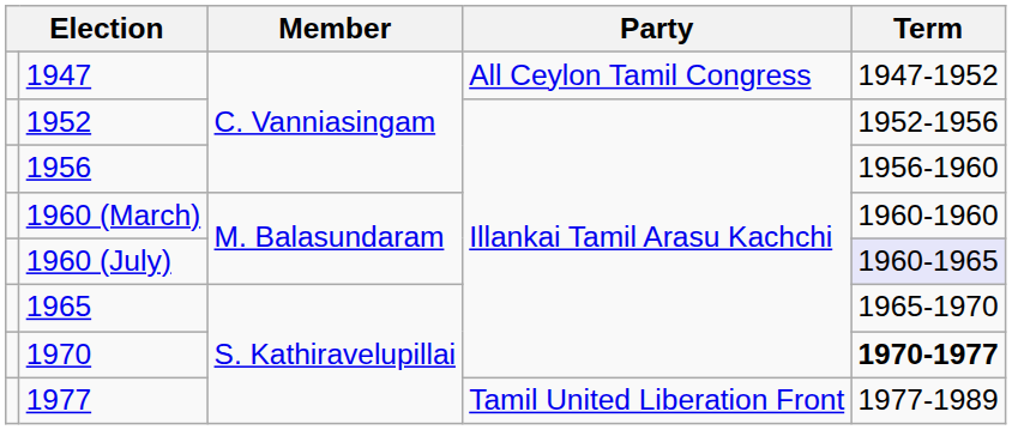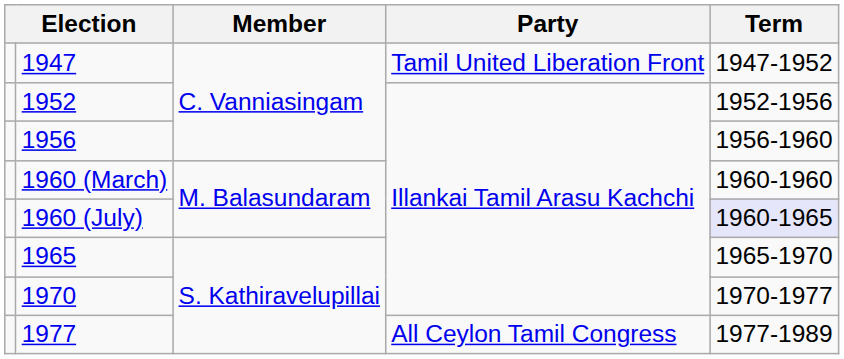1947 | Party: All Ceylon Tamil Congress -> Tamil United Liberation Front
1970 | Term: bold -> normal
1977 | Party: Tamil United Liberation Front -> All Ceylon Tamil Congress
